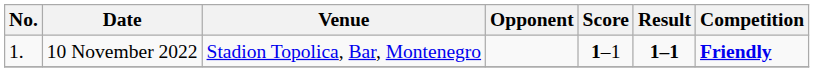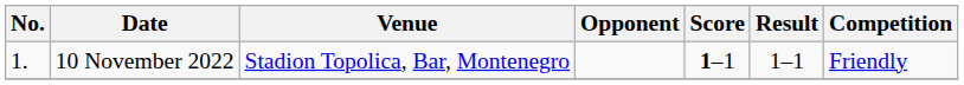10 November 2022 | Result: bold -> normal
10 November 2022 | Competition: bold -> normal
